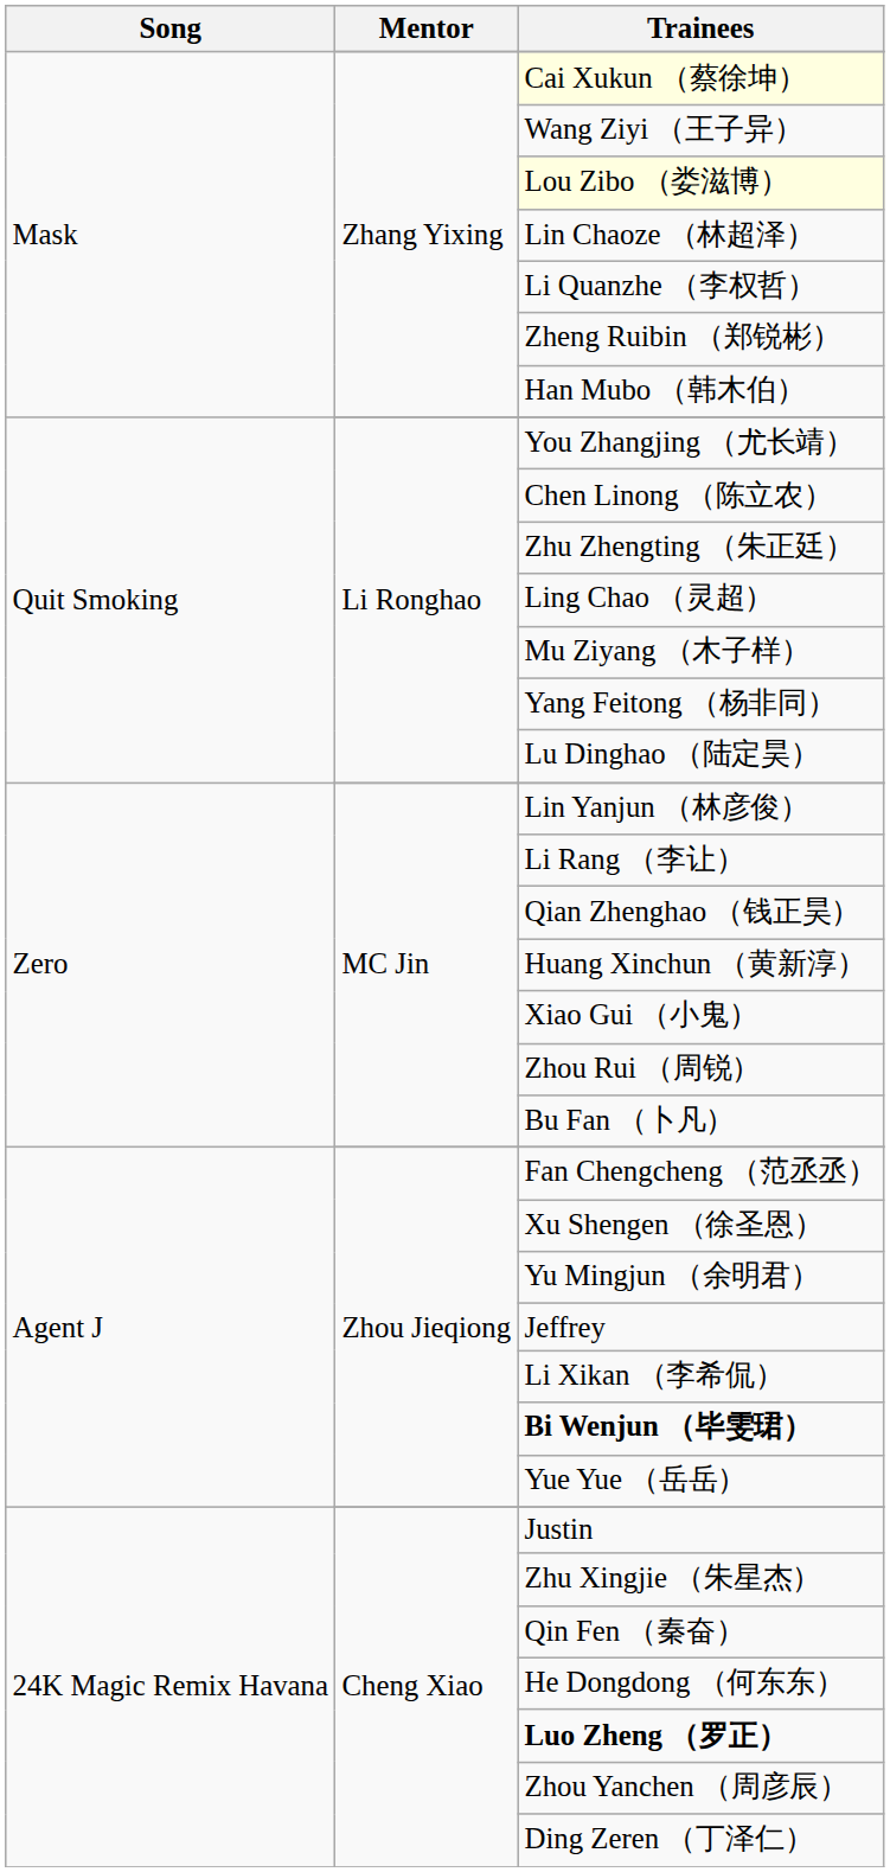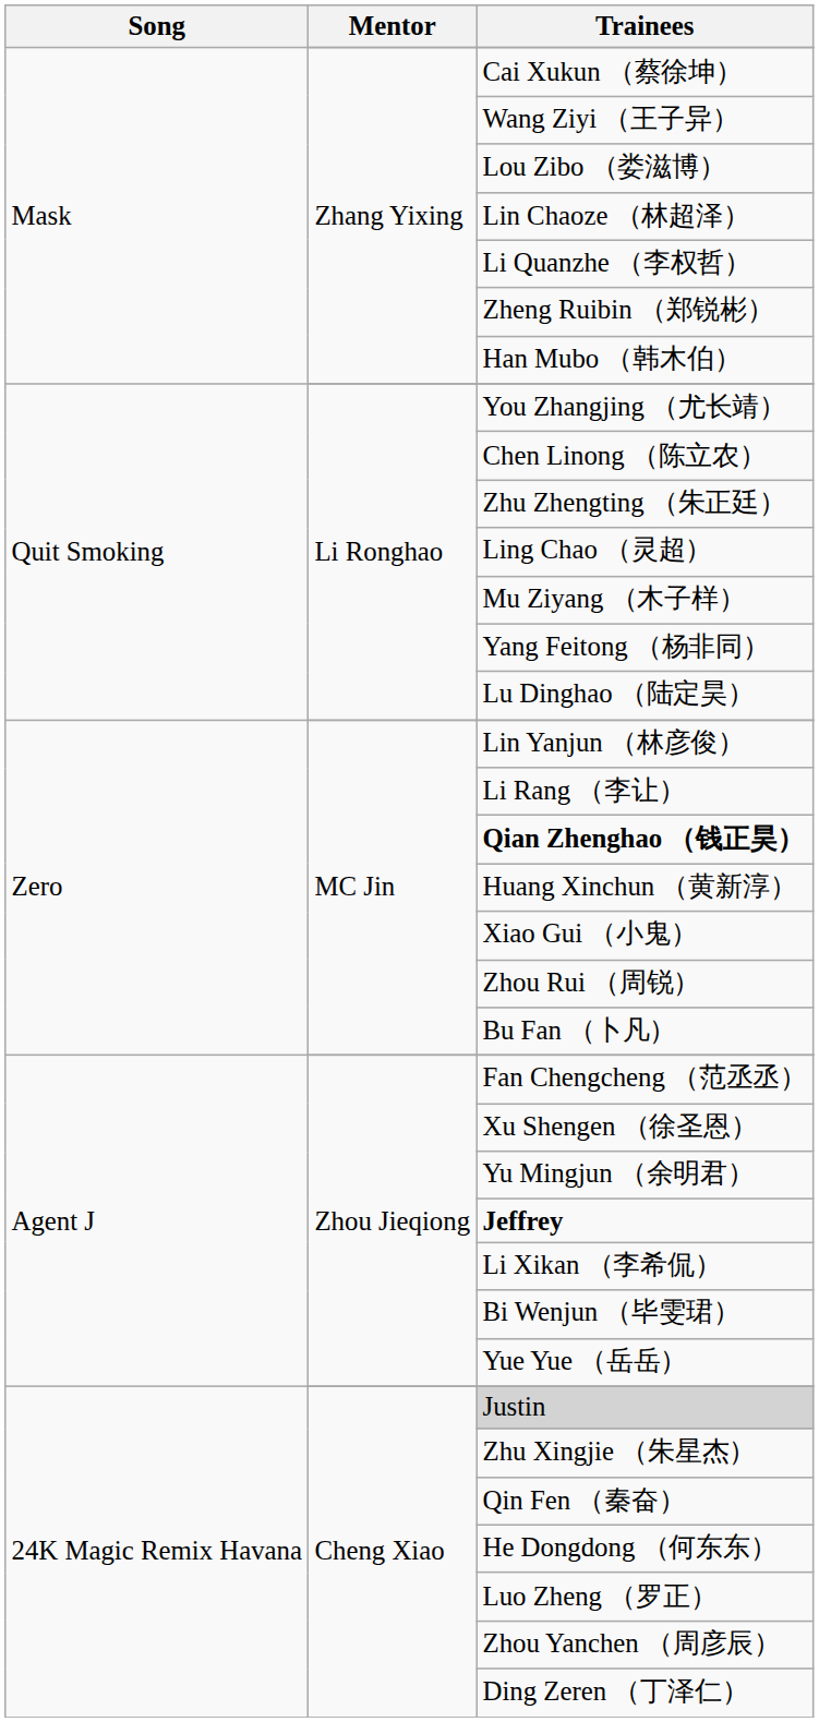Cai Xukun （蔡徐坤） | Trainees: lightyellow background -> no background
Lou Zibo （娄滋博） | Trainees: lightyellow background -> no background
Qian Zhenghao （钱正昊） | Trainees: normal -> bold
Jeffrey | Trainees: normal -> bold
Bi Wenjun （毕雯珺） | Trainees: bold -> normal
Justin | Trainees: no background -> lightgrey background
Luo Zheng （罗正） | Trainees: bold -> normal
